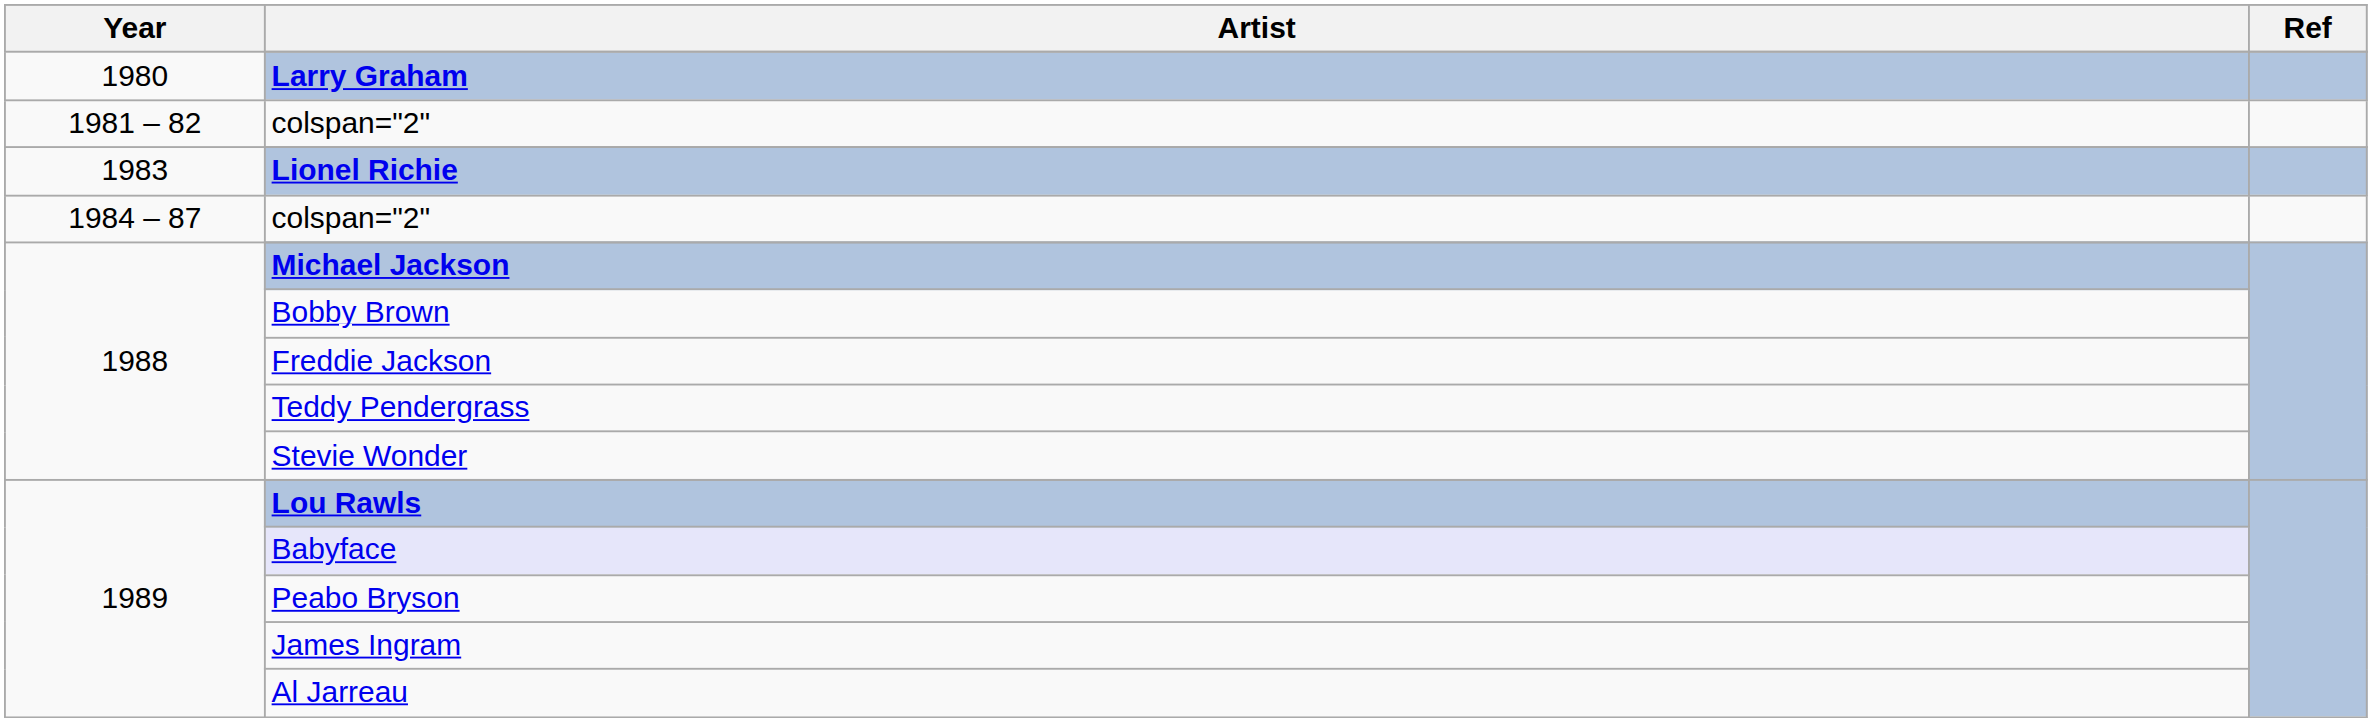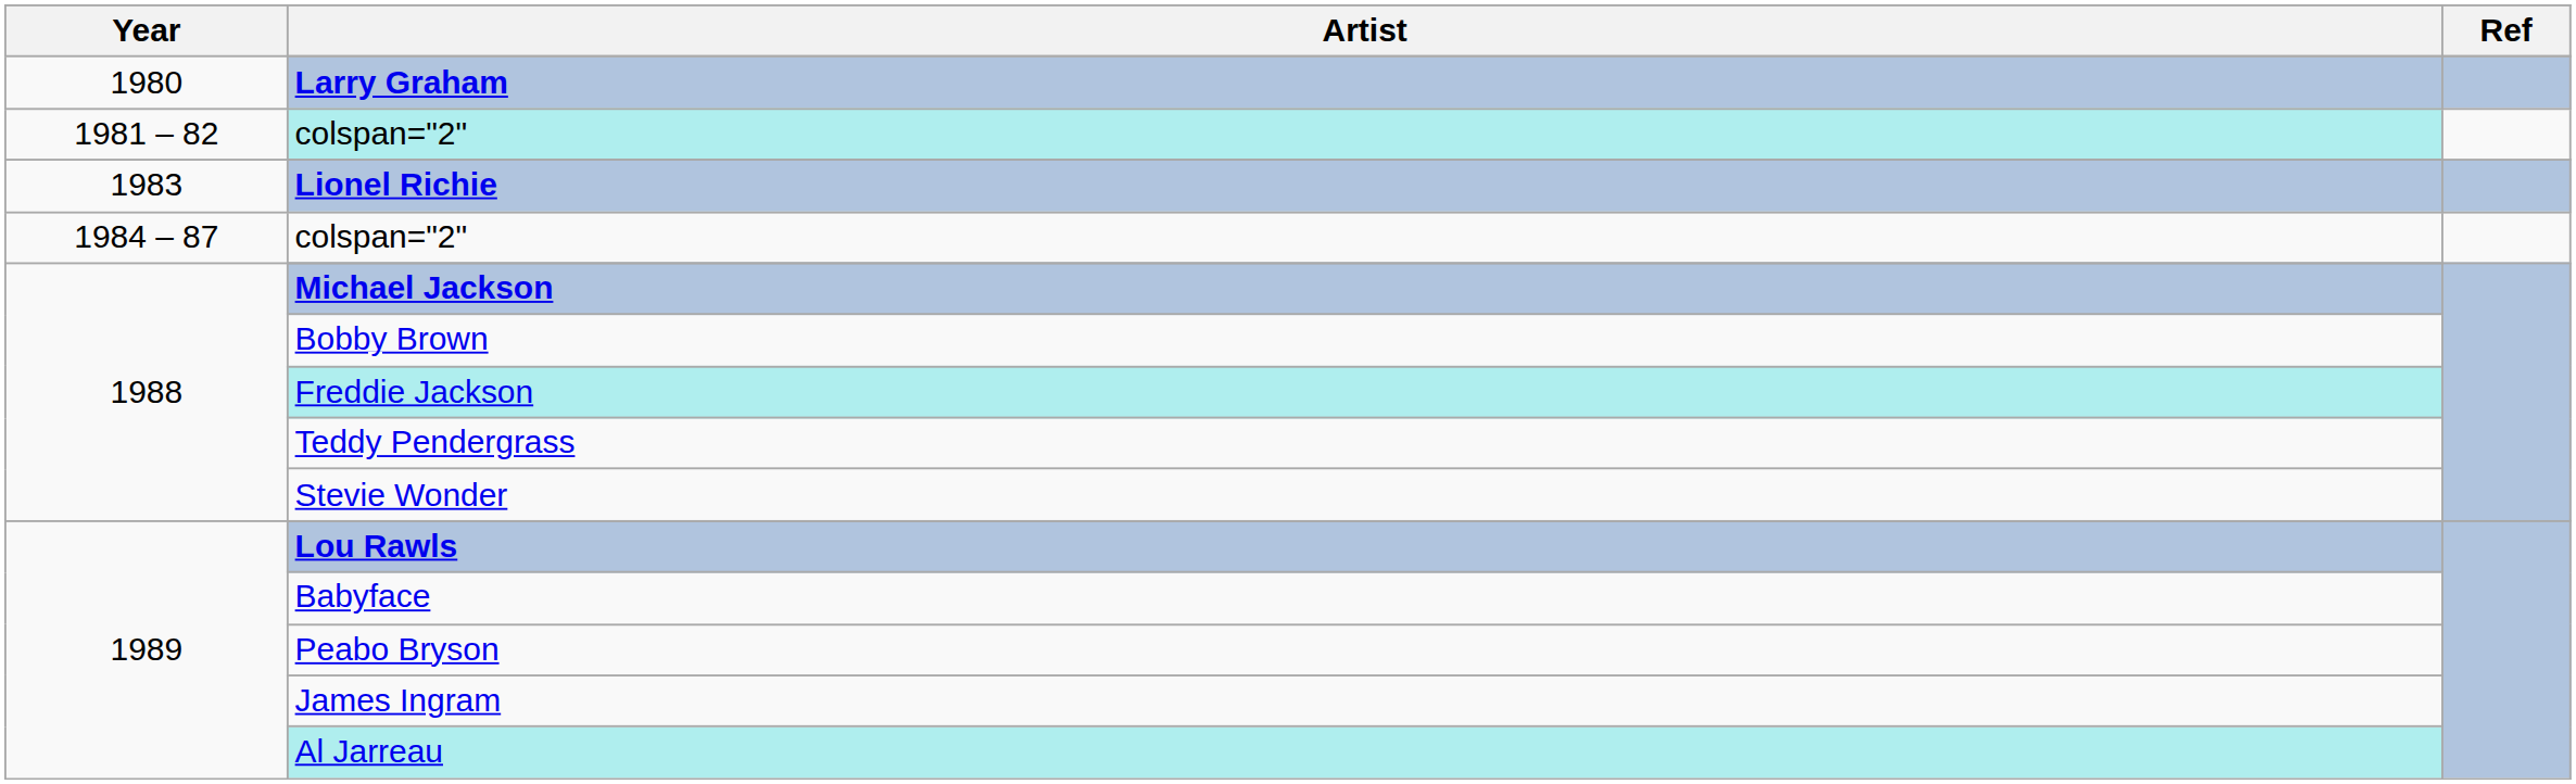1981 – 82 / colspan="2" | Artist: no background -> paleturquoise background
Freddie Jackson | Artist: no background -> paleturquoise background
Babyface | Artist: lavender background -> no background
Al Jarreau | Artist: no background -> paleturquoise background
